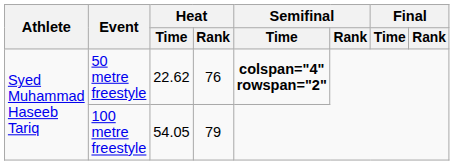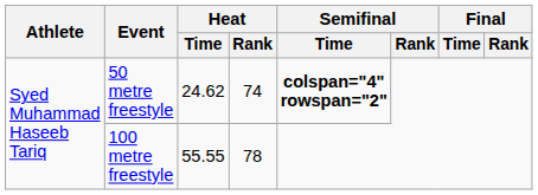50 metre freestyle | Heat / Time: 22.62 -> 24.62
50 metre freestyle | Heat / Rank: 76 -> 74
100 metre freestyle | Heat / Time: 54.05 -> 55.55
100 metre freestyle | Heat / Rank: 79 -> 78
